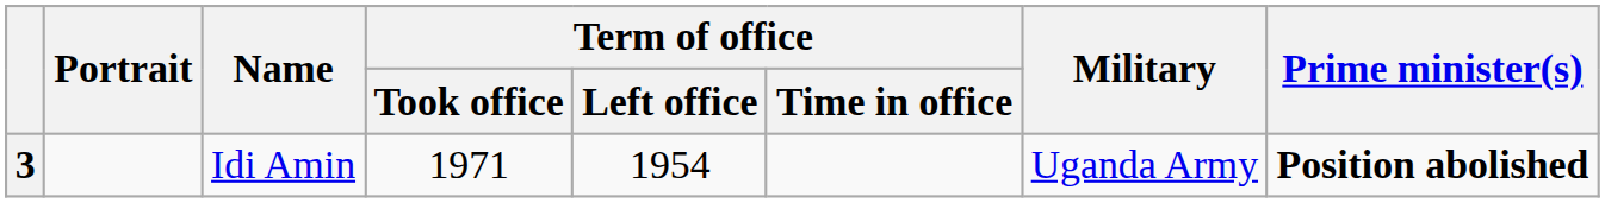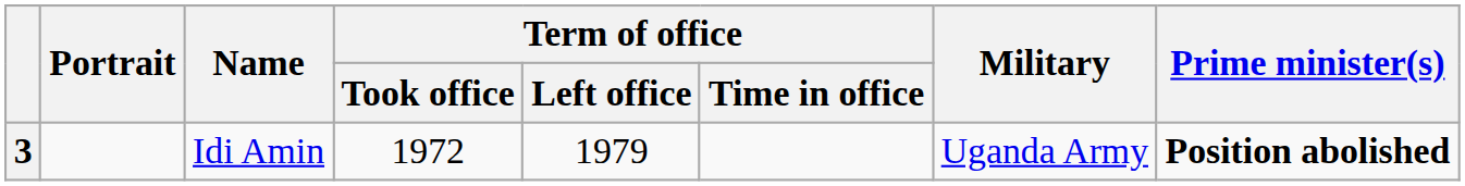3 | Term of office / Took office: 1971 -> 1972
3 | Term of office / Left office: 1954 -> 1979
